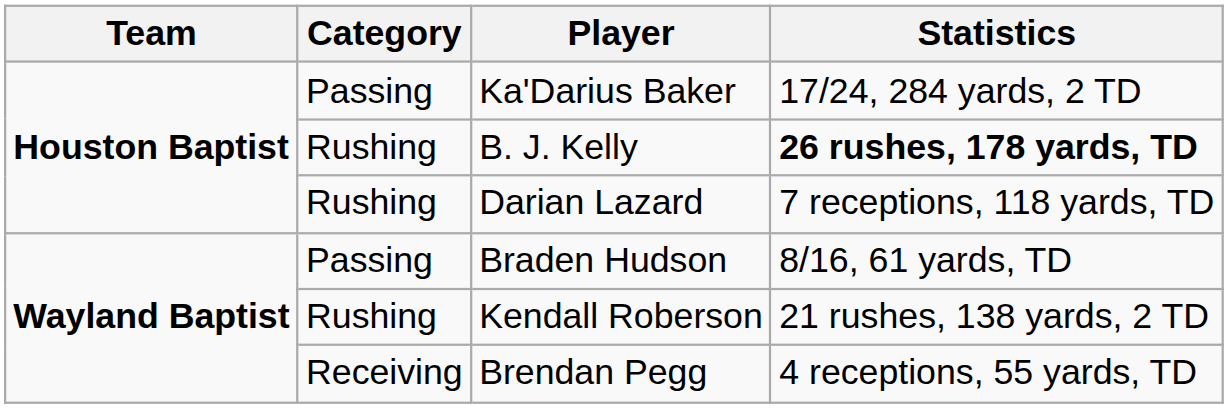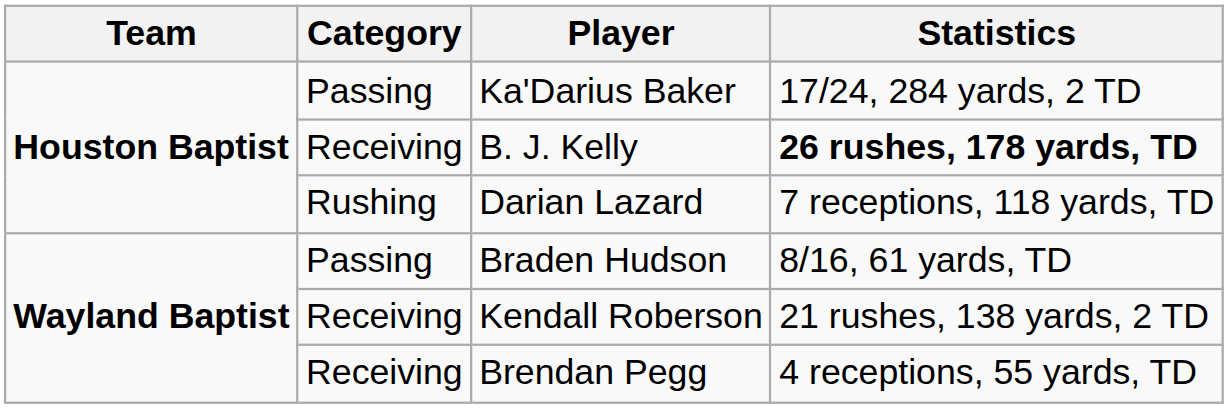B. J. Kelly | Category: Rushing -> Receiving
Kendall Roberson | Category: Rushing -> Receiving
